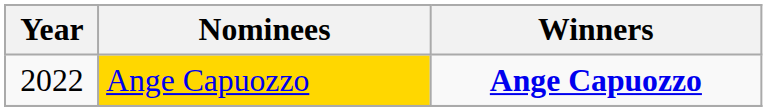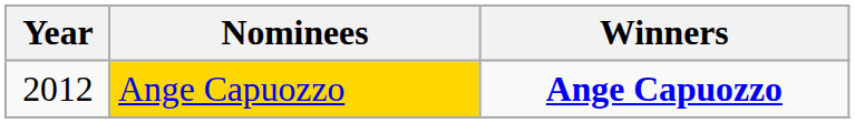row 2 | Year: 2022 -> 2012
